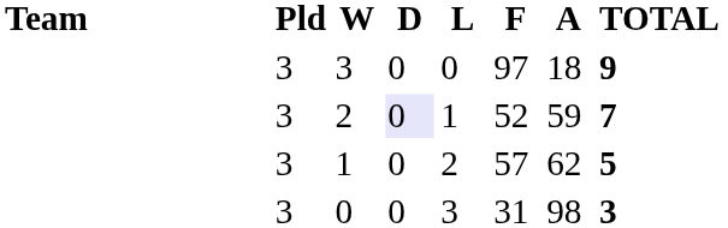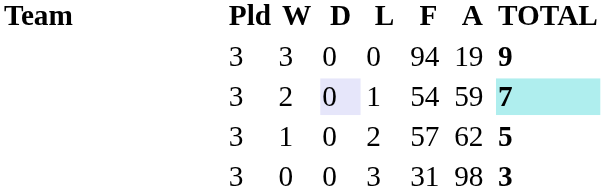row 2 | column 6: 97 -> 94
row 2 | column 7: 18 -> 19
row 3 | column 6: 52 -> 54
row 3 | column 8: no background -> paleturquoise background
